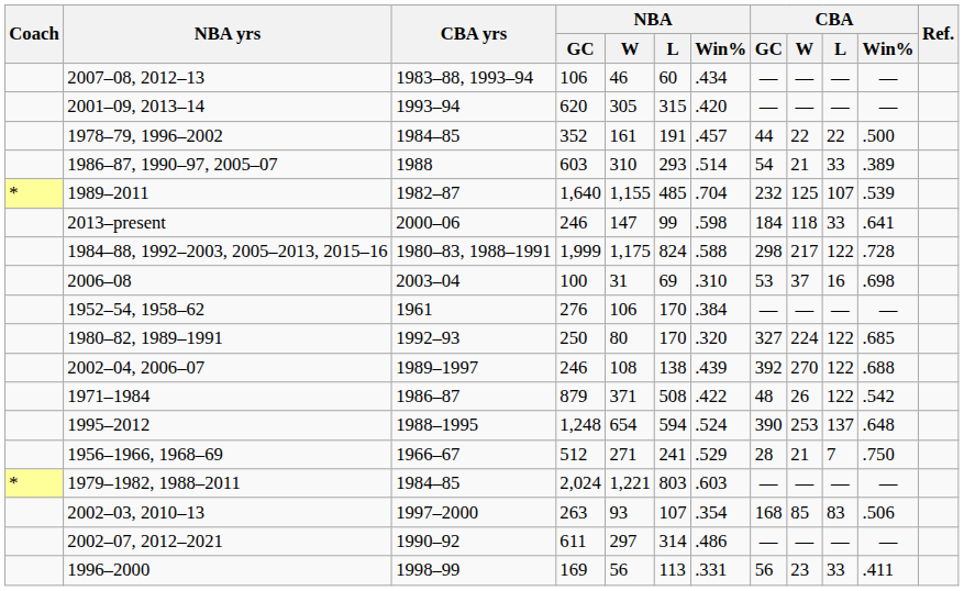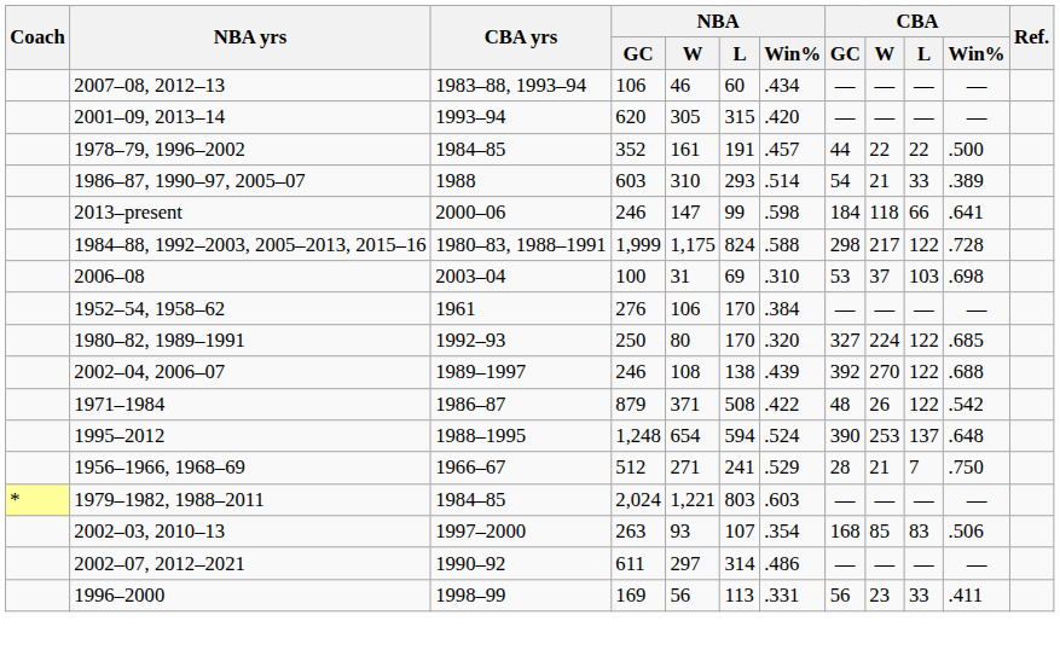- row: * | 1989–2011 | 1982–87 | 1,640 | 1,155 | 485 | .704 | 232 | 125 | 107 | .539
2013–present | CBA / L: 33 -> 66
2006–08 | CBA / L: 16 -> 103
